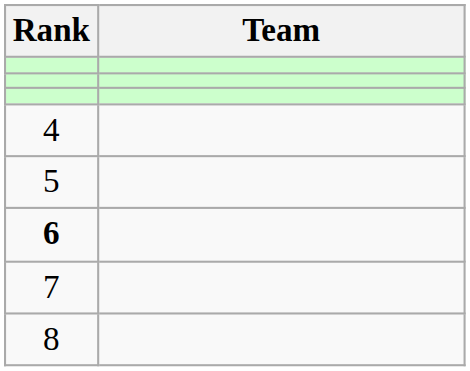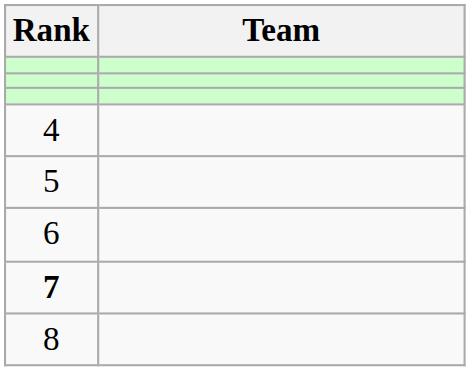row 7 | Rank: bold -> normal
row 8 | Rank: normal -> bold
